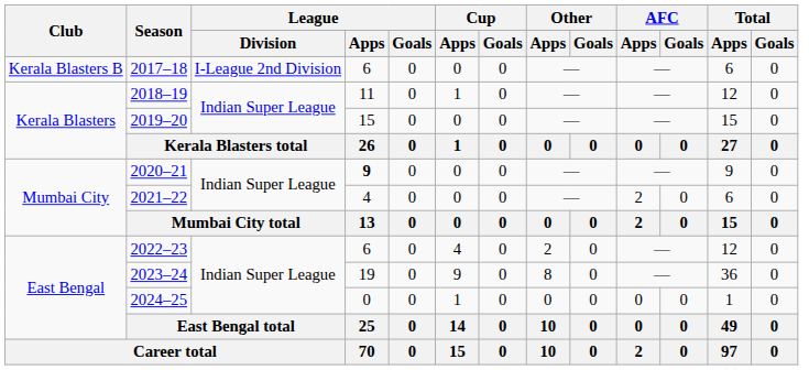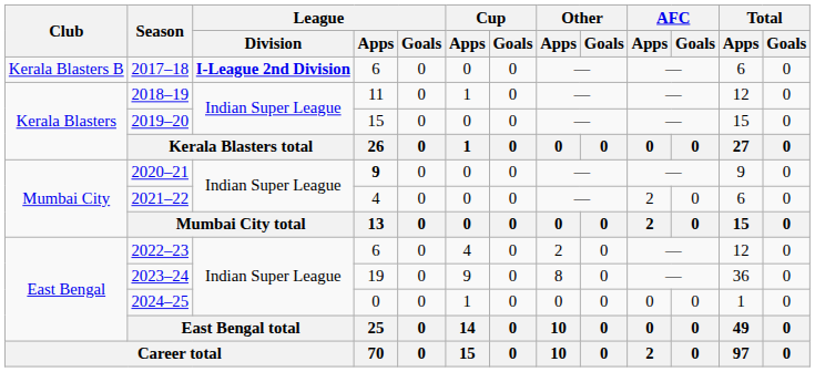2017–18 | League / Division: normal -> bold
